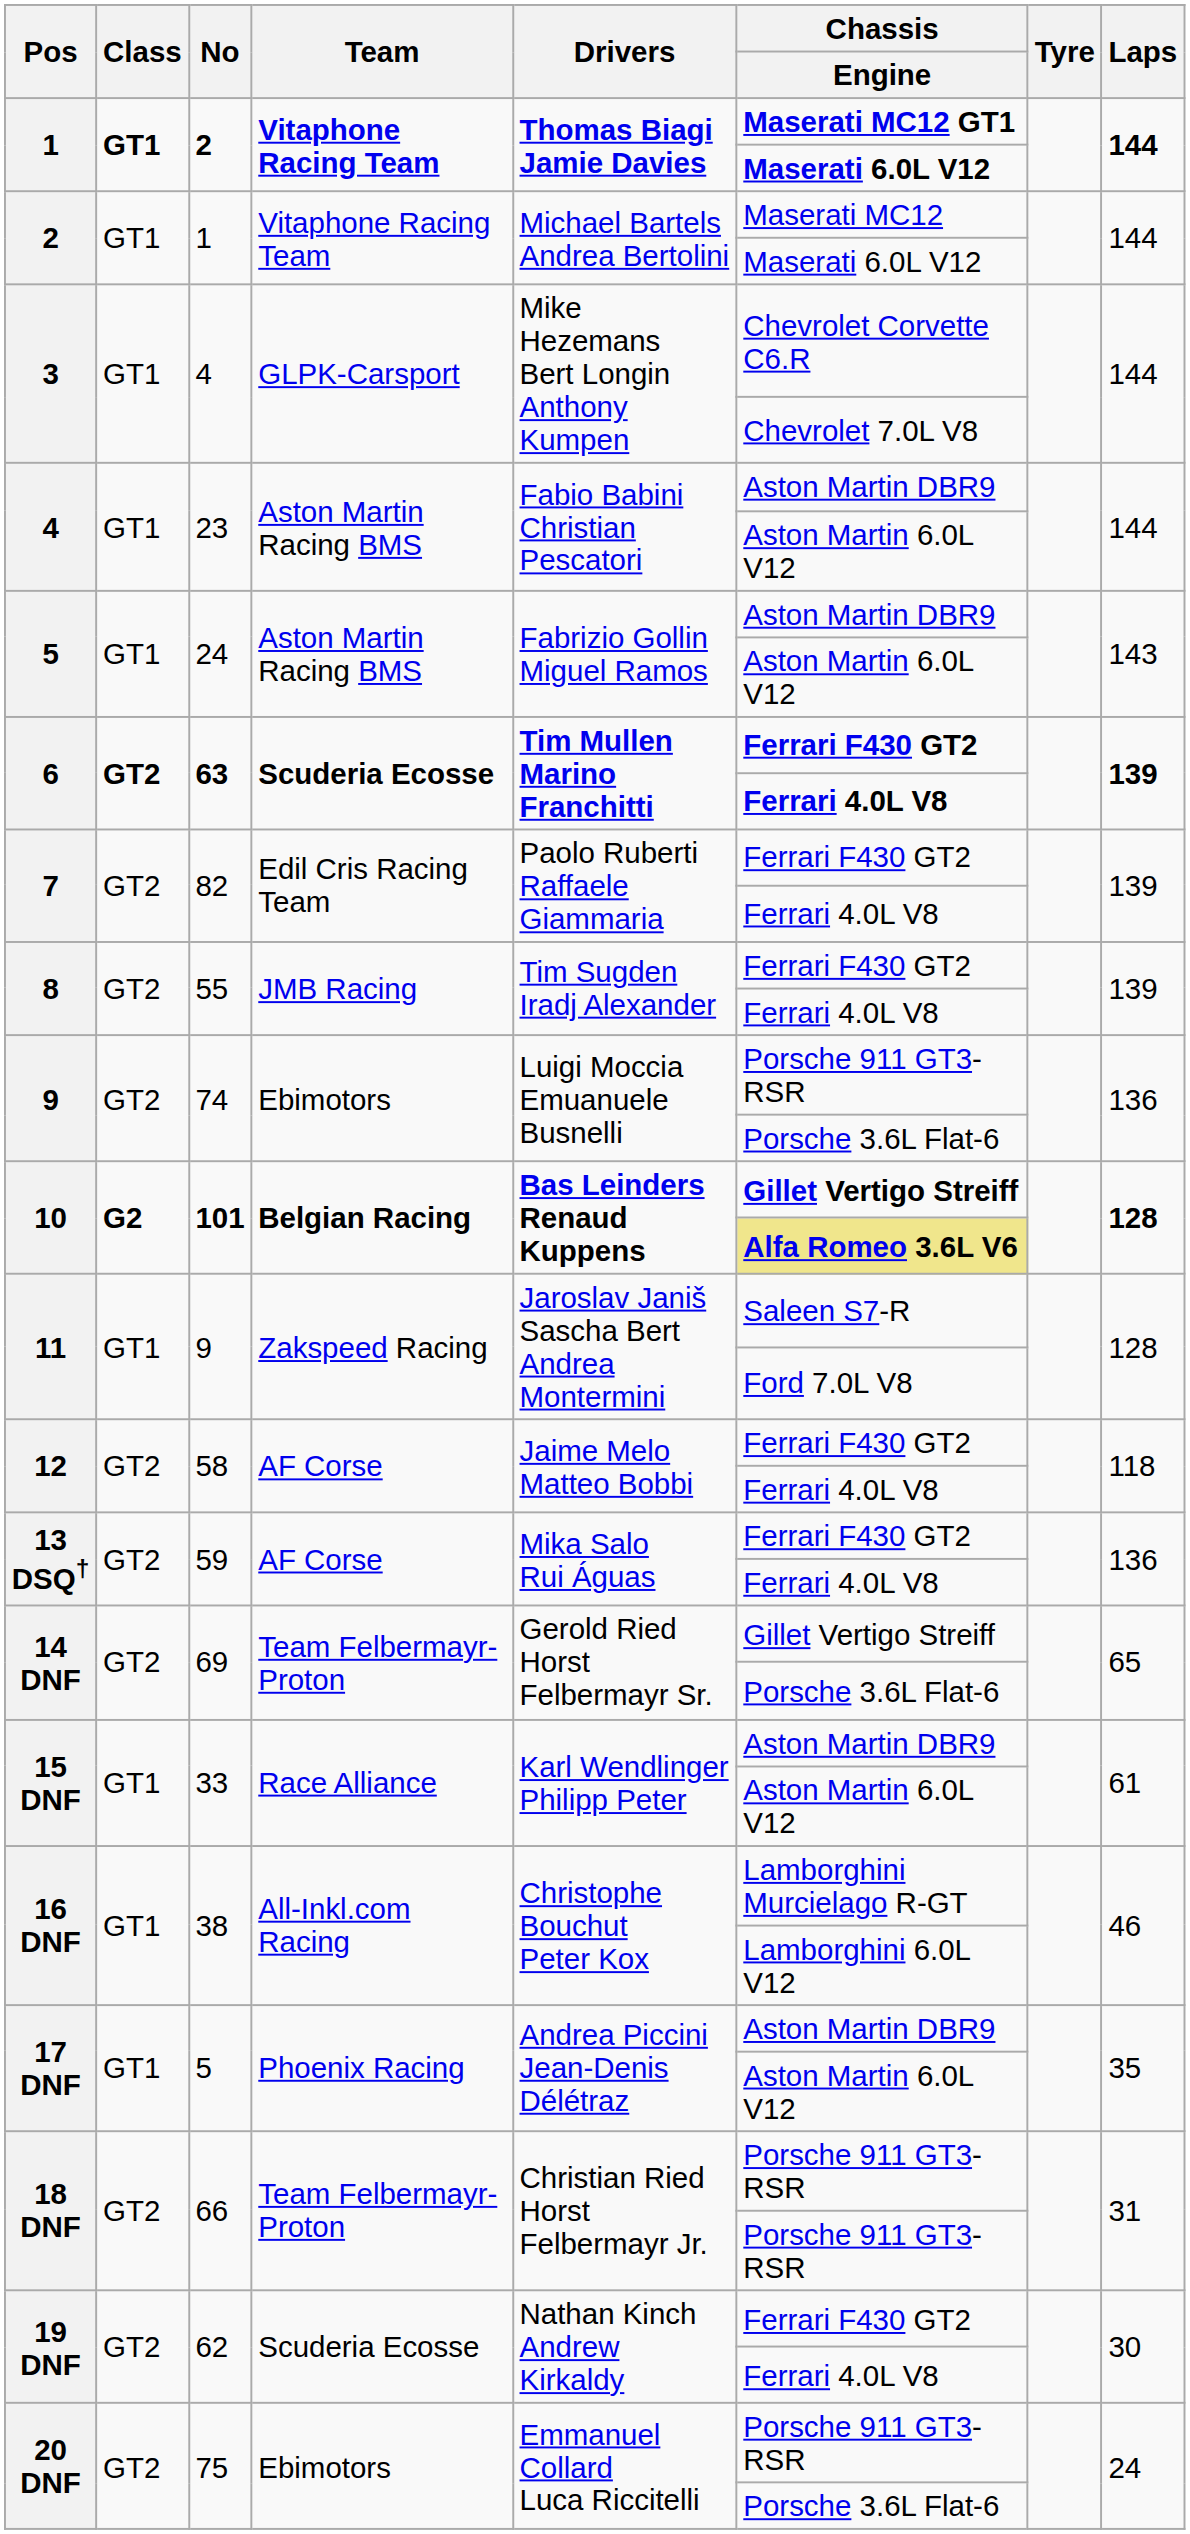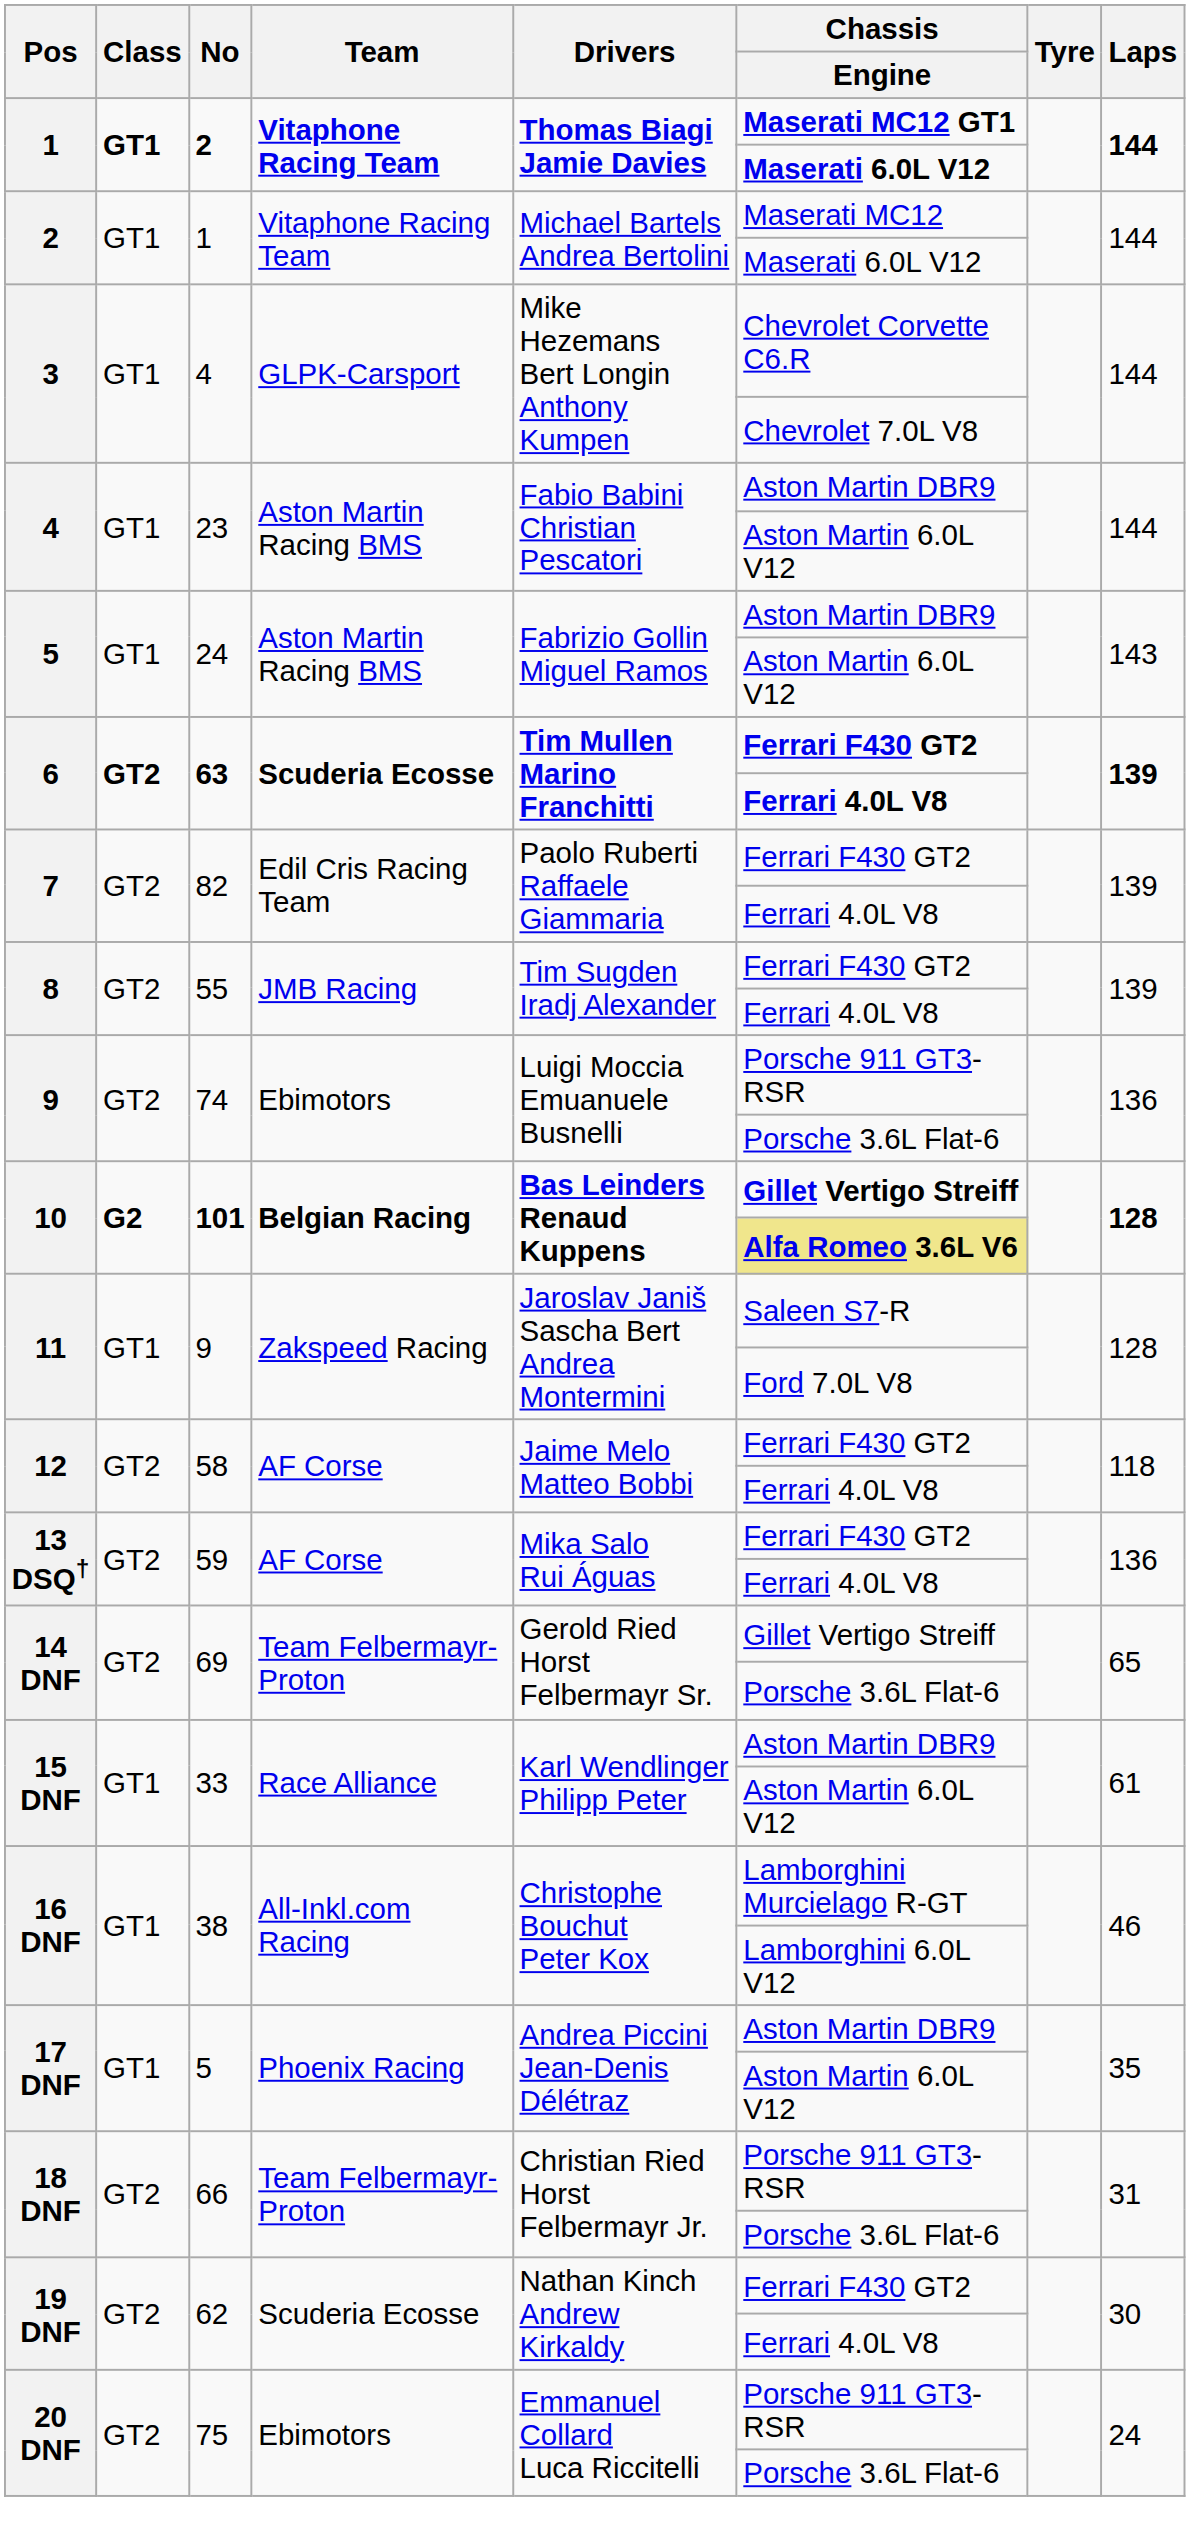row 38 | Chassis / Engine: Porsche 911 GT3-RSR -> Porsche 3.6L Flat-6
